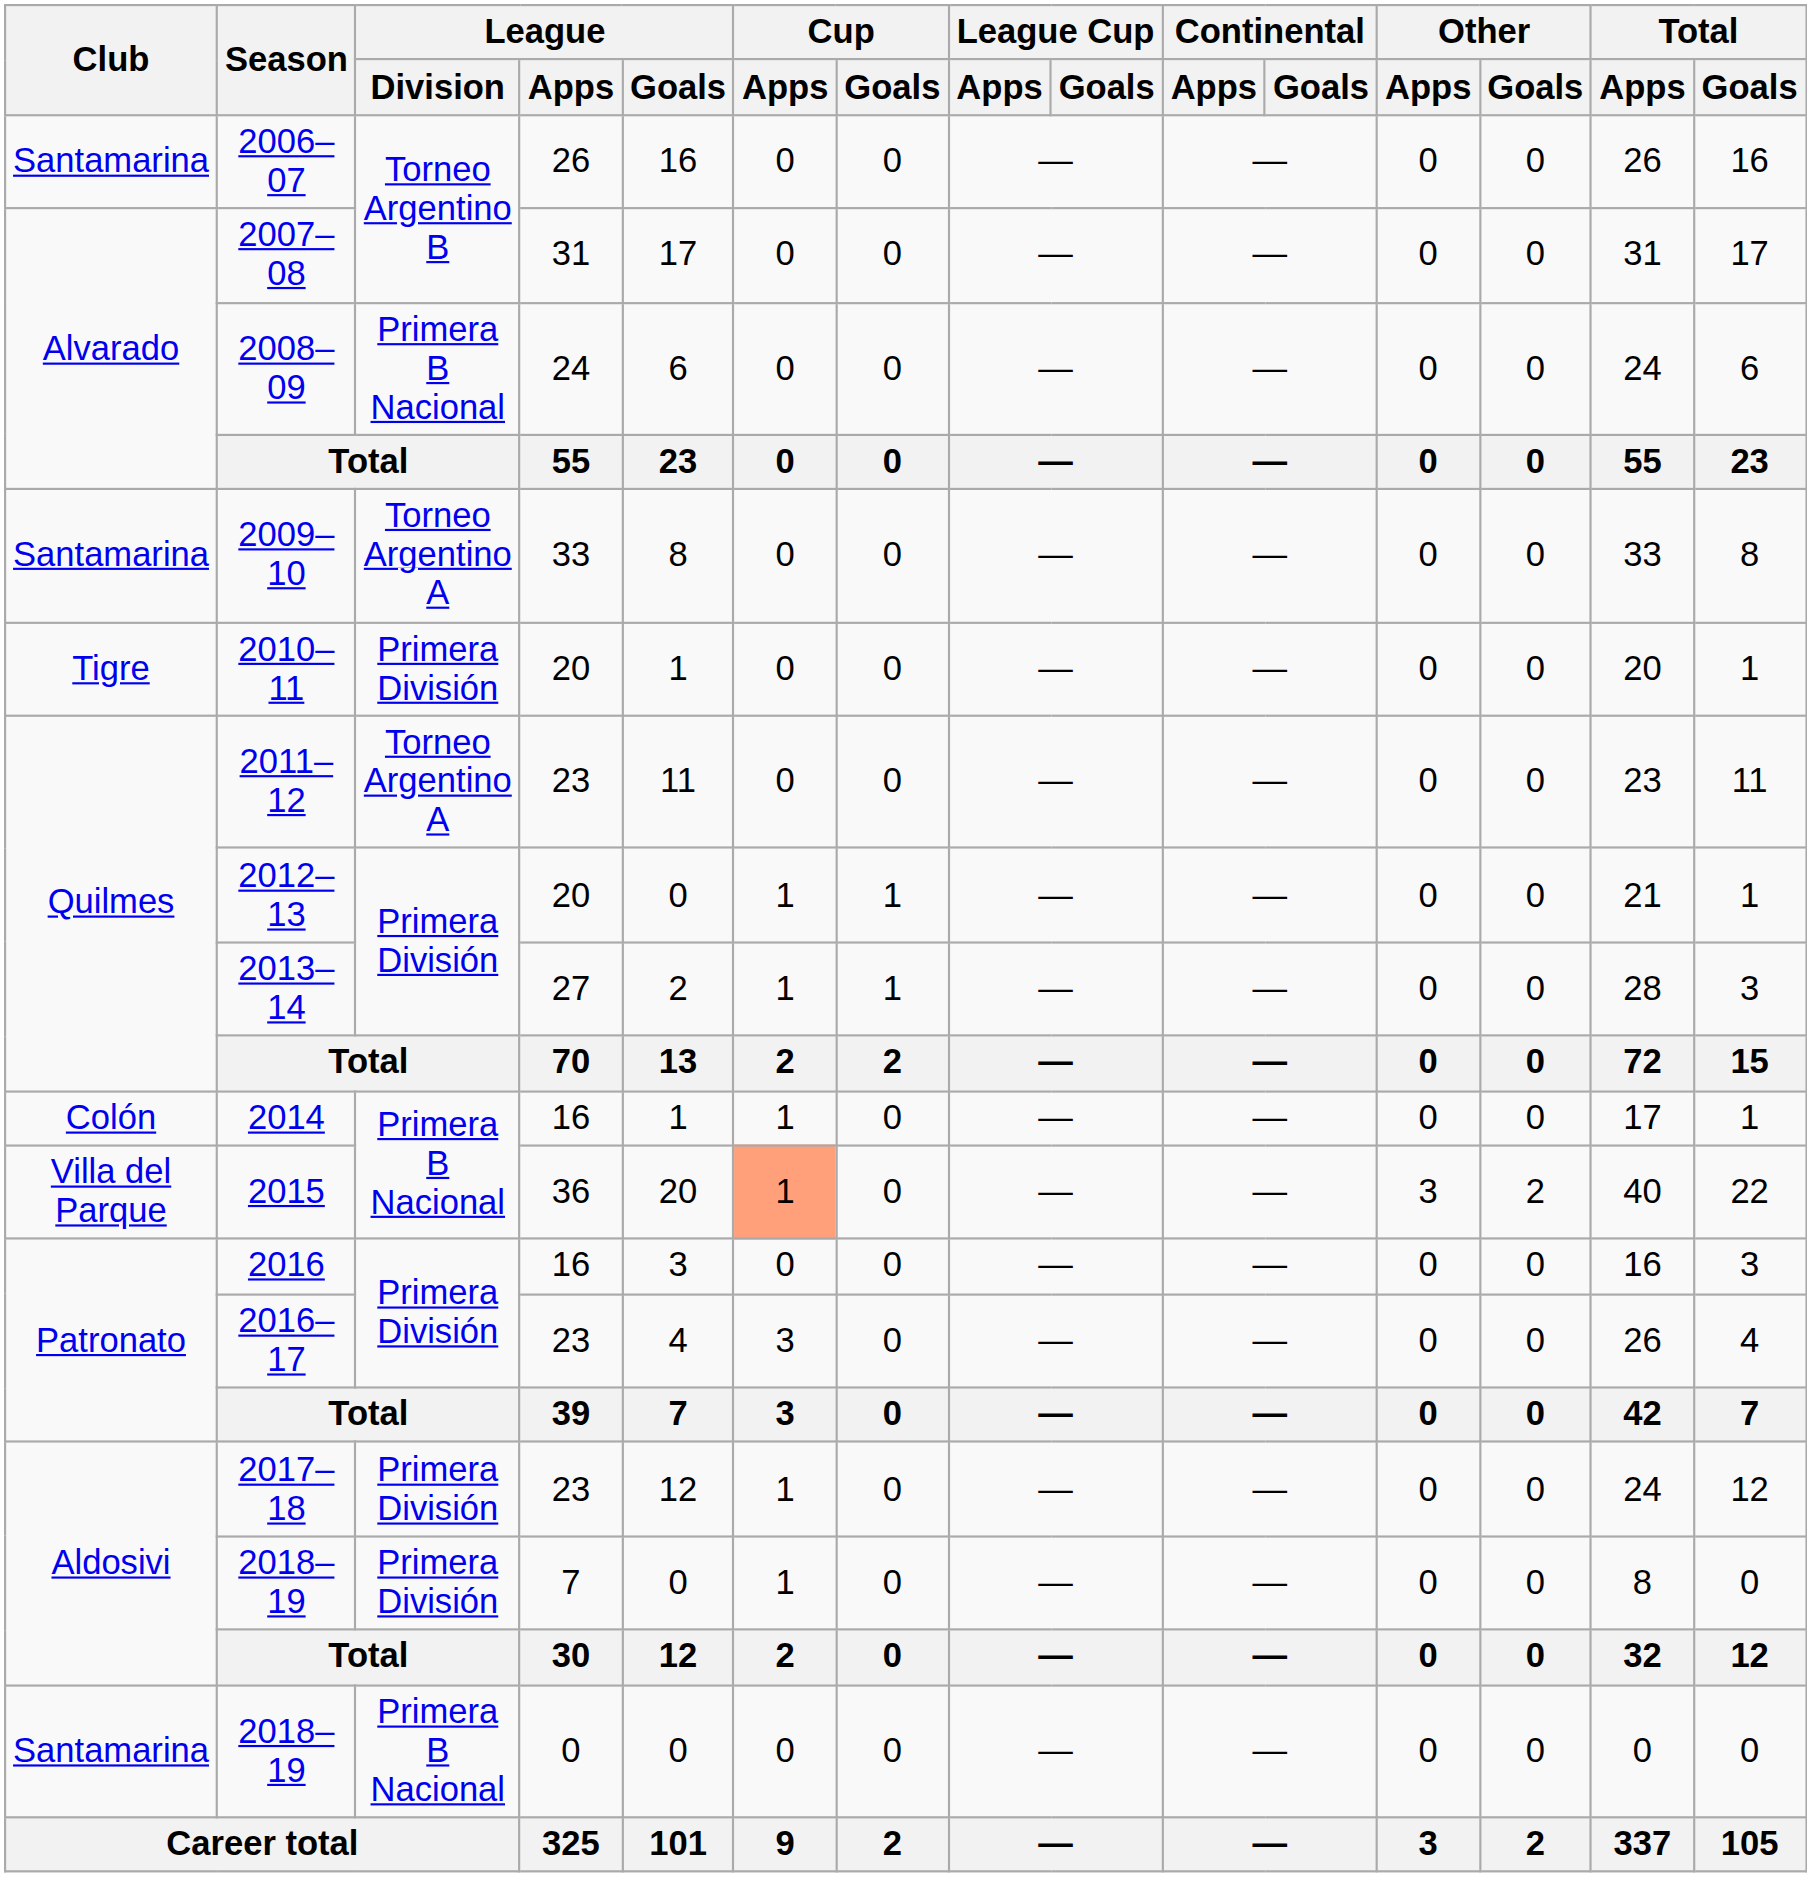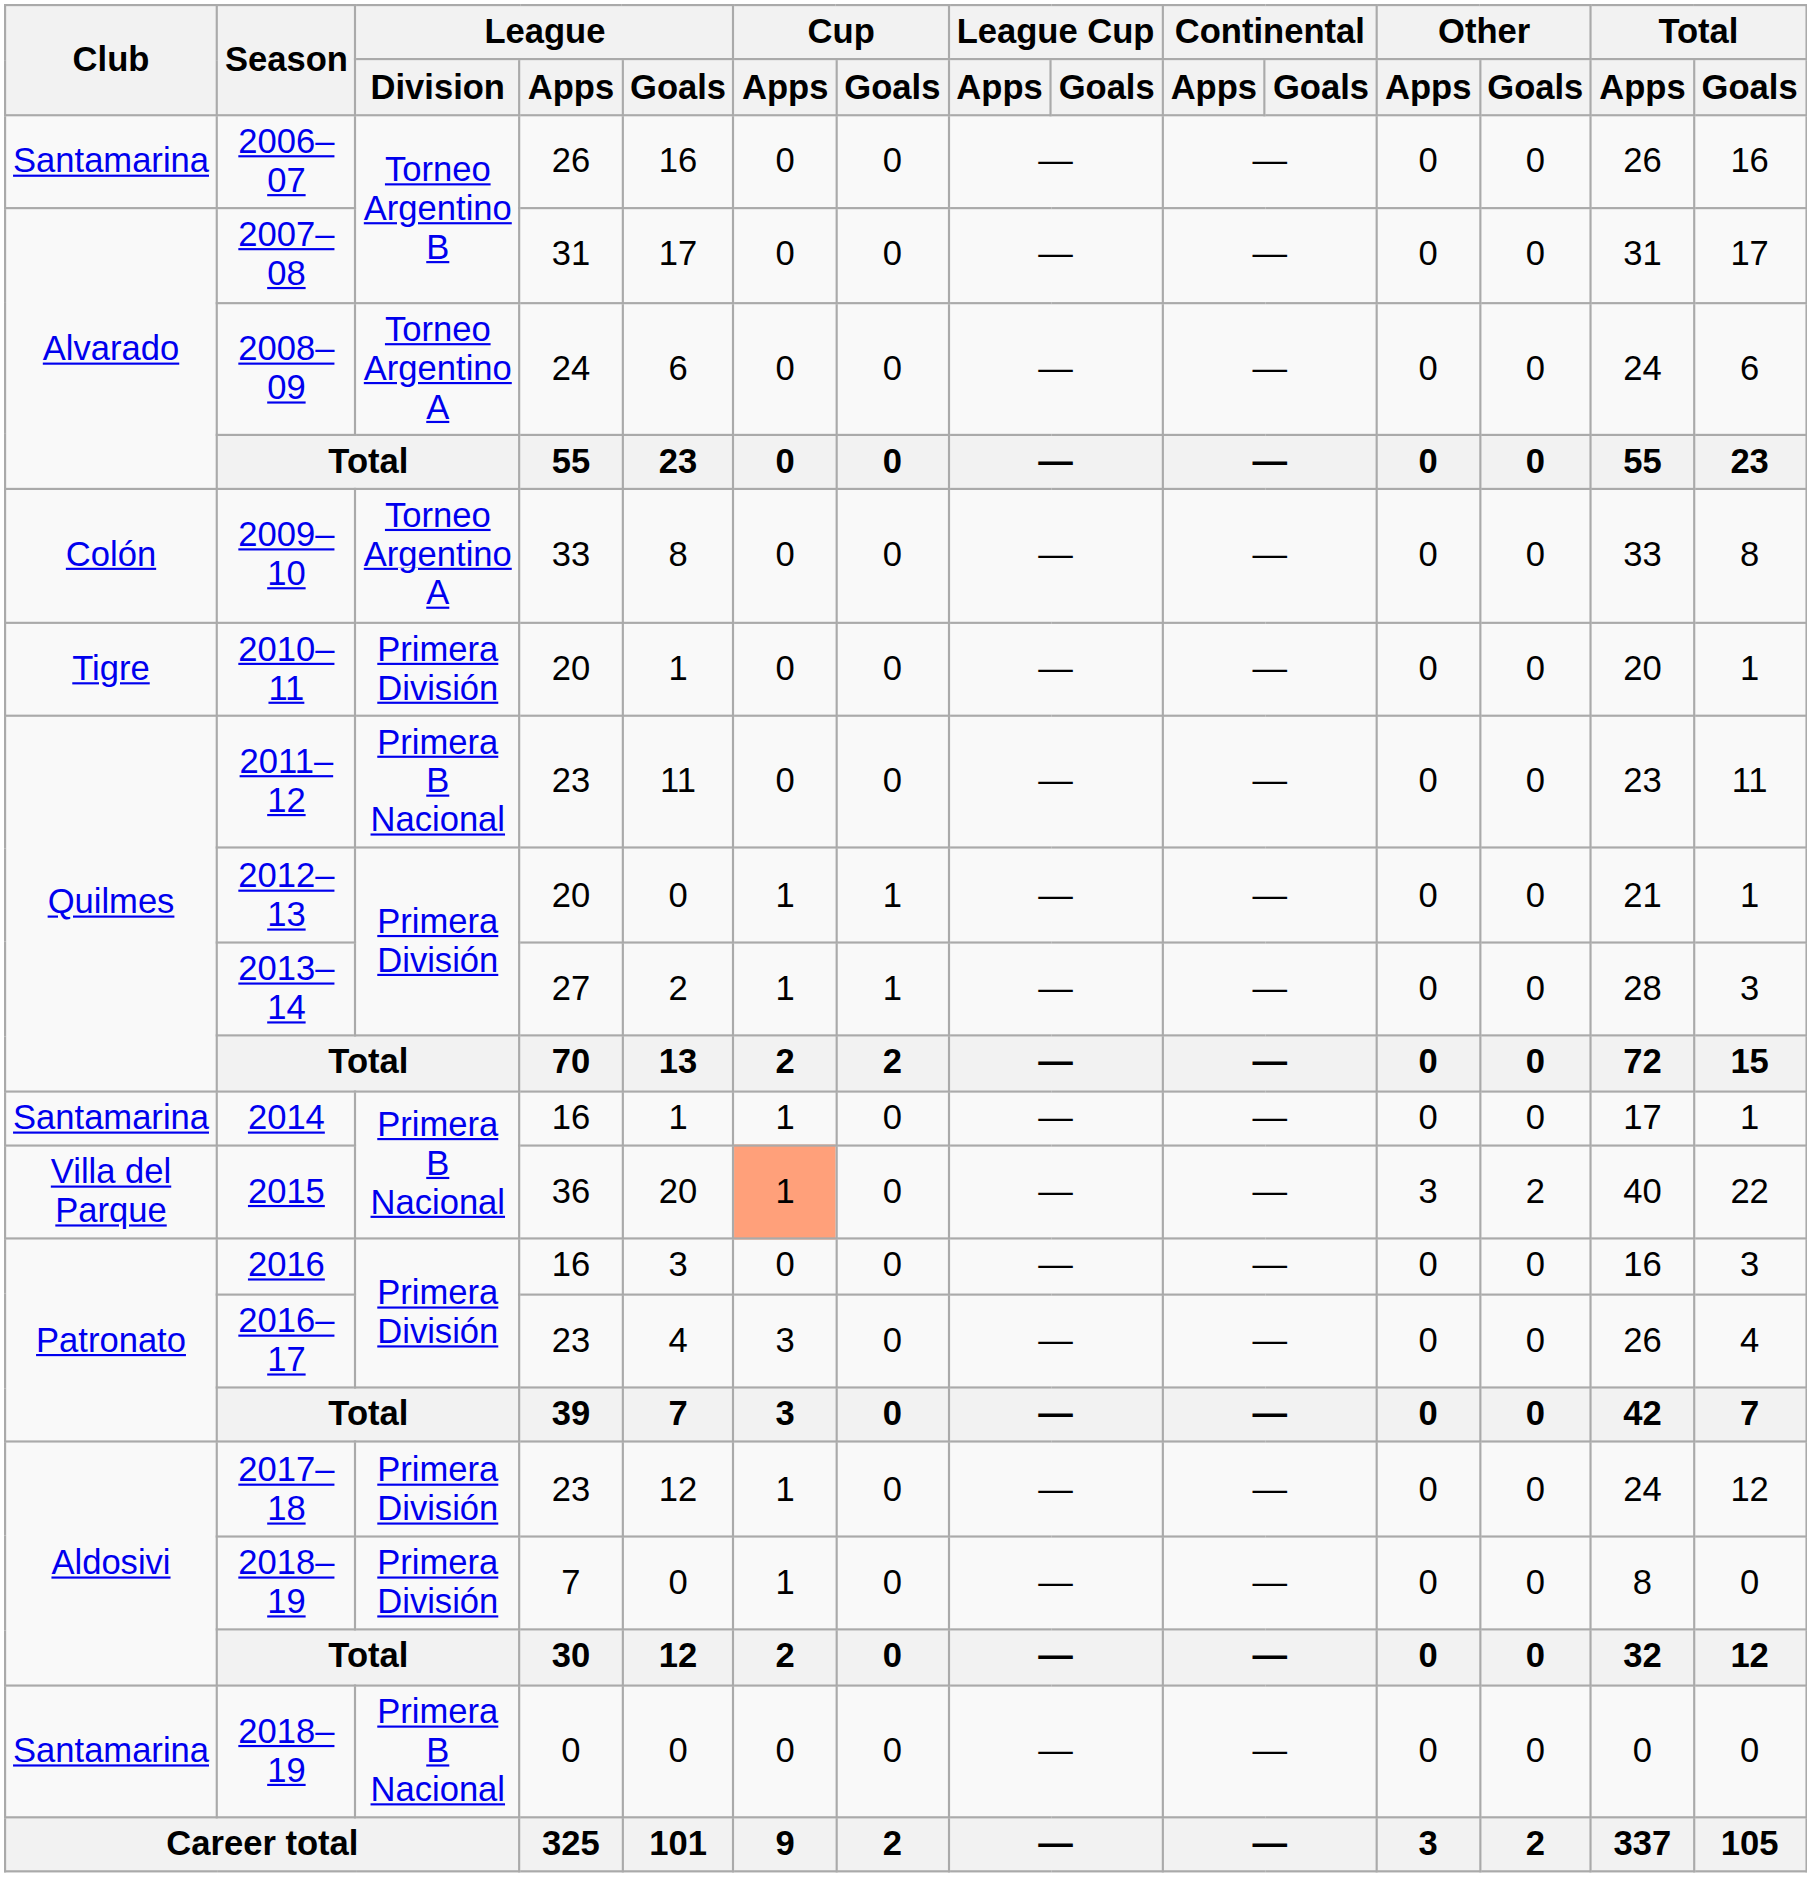2008–09 | League / Division: Primera B Nacional -> Torneo Argentino A
2009–10 | Club: Santamarina -> Colón
2011–12 | League / Division: Torneo Argentino A -> Primera B Nacional
2014 | Club: Colón -> Santamarina
